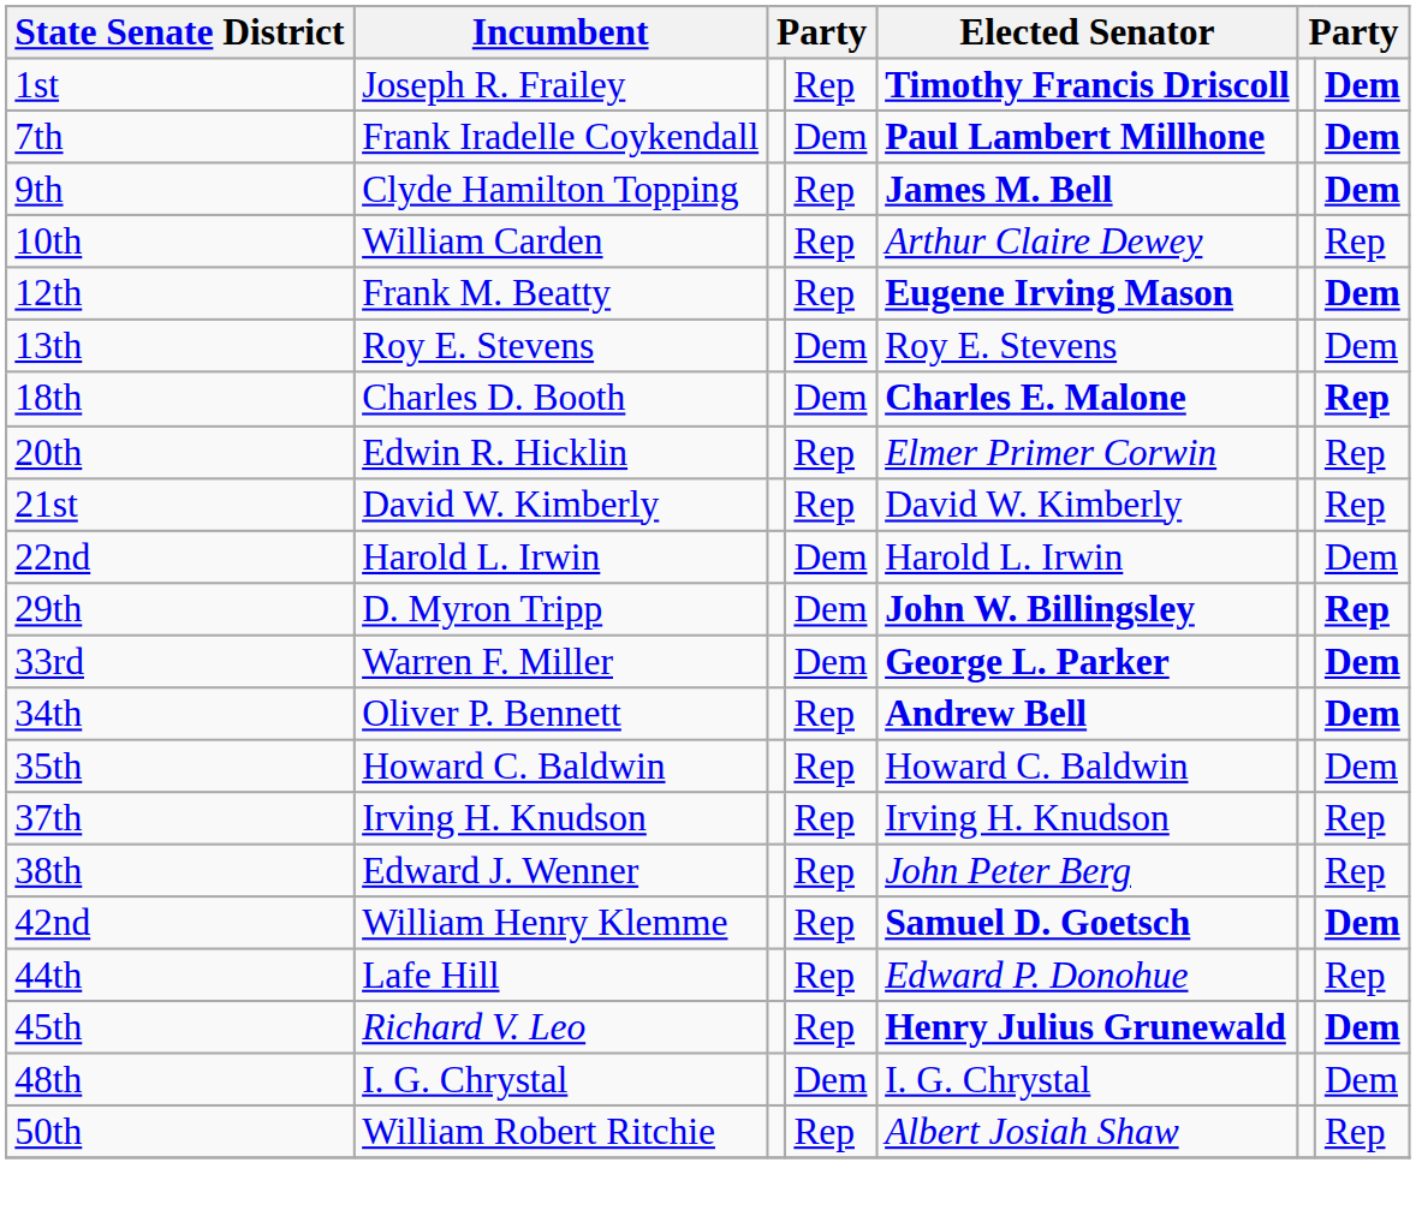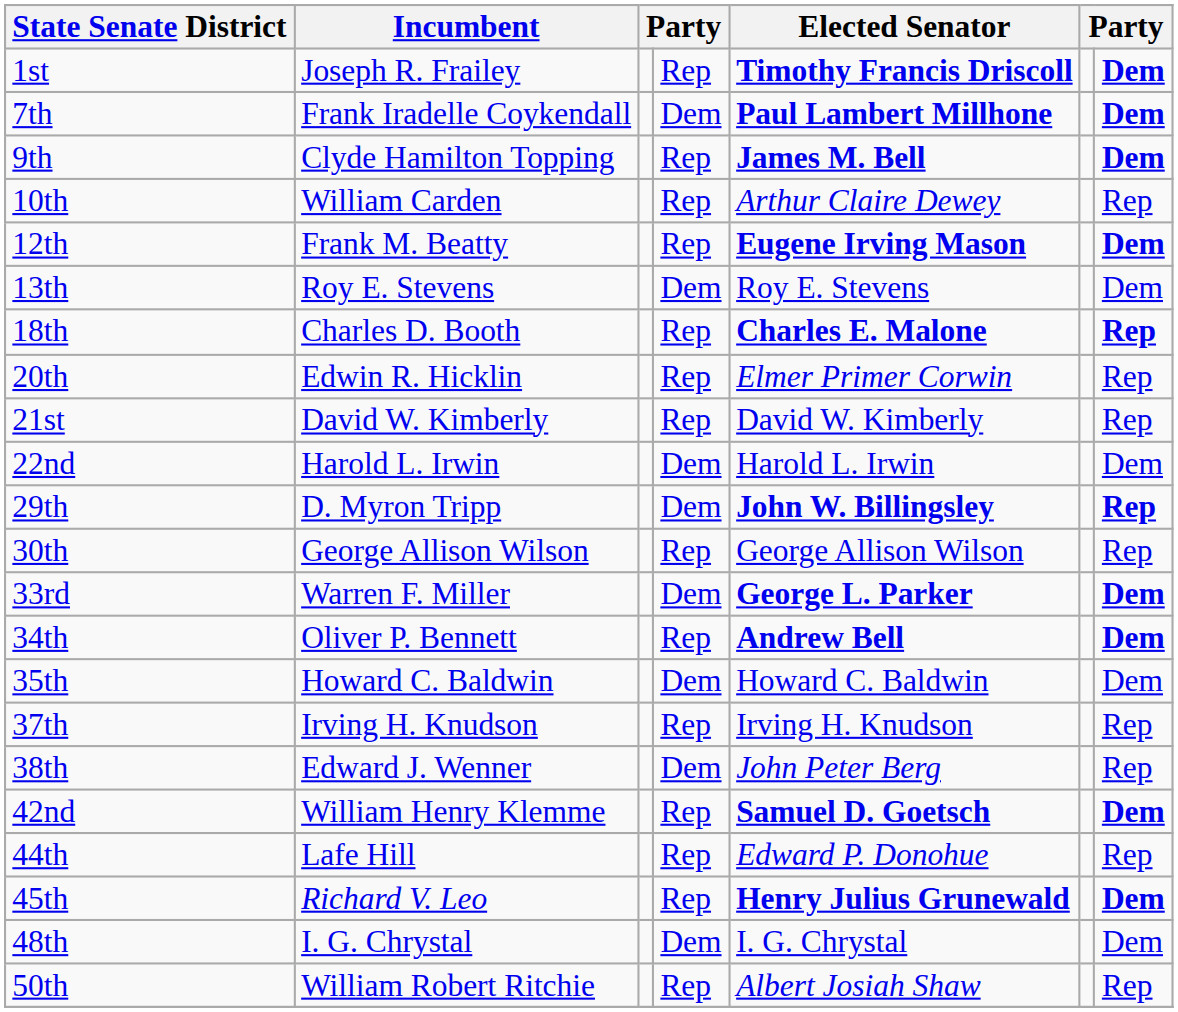18th | column 4: Dem -> Rep
+ row: 30th | George Allison Wilson | Rep | George Allison Wilson | Rep
35th | column 4: Rep -> Dem
38th | column 4: Rep -> Dem
